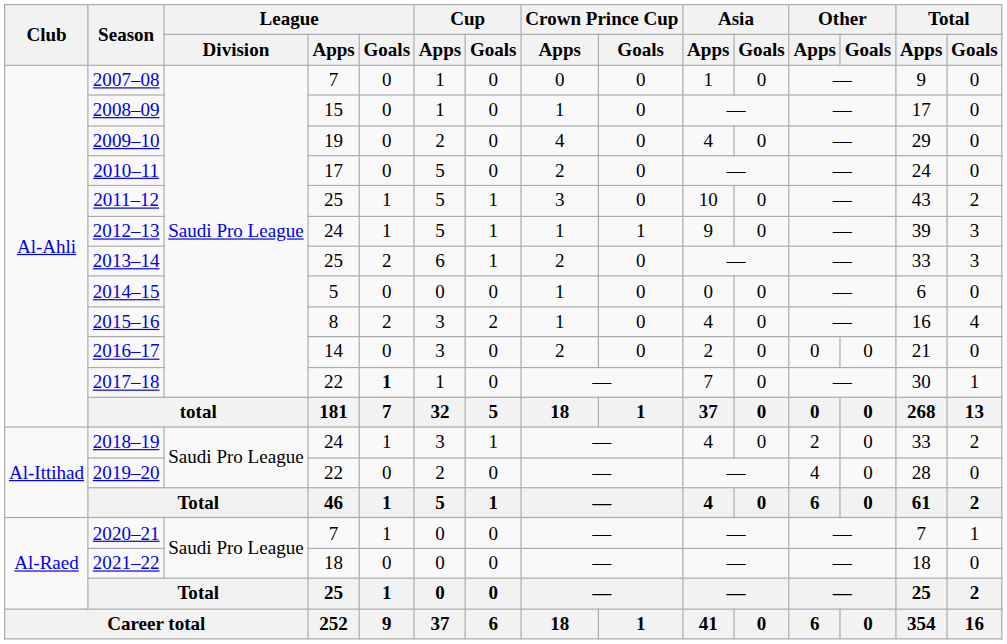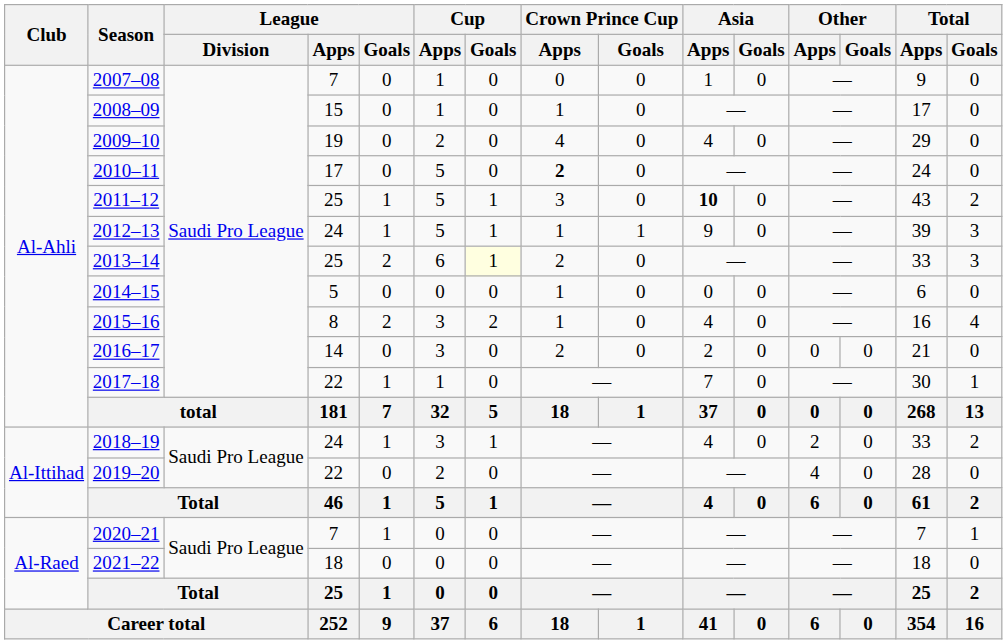2010–11 | Crown Prince Cup / Apps: normal -> bold
2011–12 | Asia / Apps: normal -> bold
2013–14 | Cup / Goals: no background -> lightyellow background
2017–18 | League / Goals: bold -> normal
